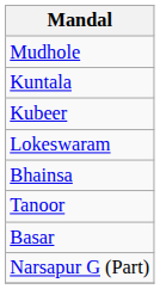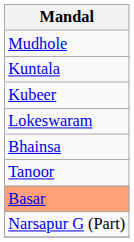row 8 | column 1: no background -> lightsalmon background
